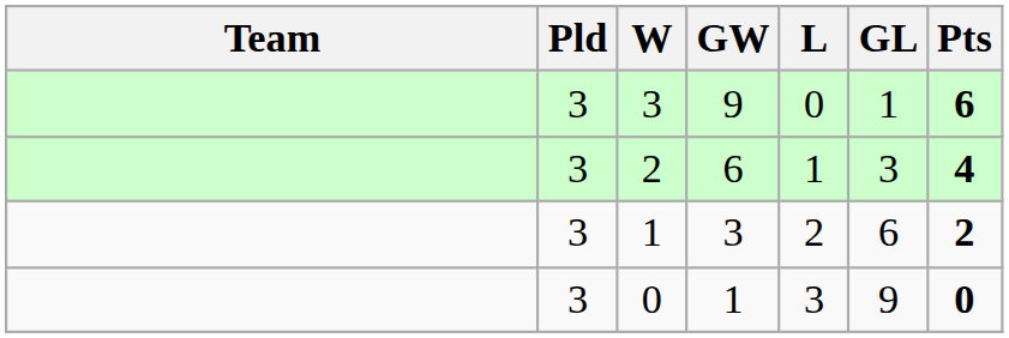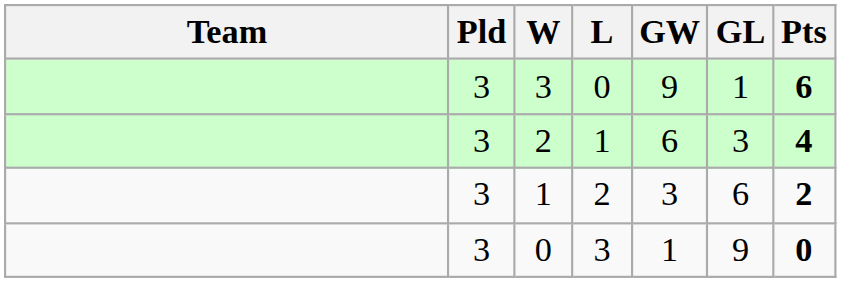columns swapped: L <-> GW
